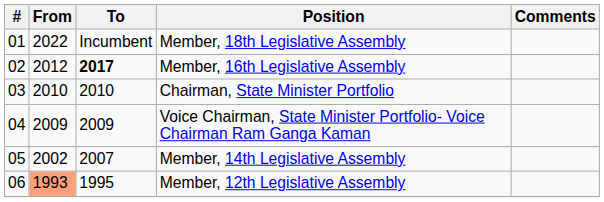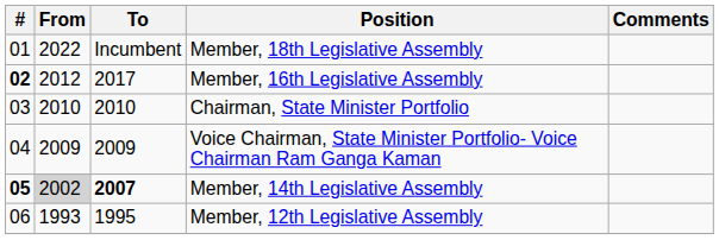Member, 16th Legislative Assembly | #: normal -> bold
Member, 16th Legislative Assembly | To: bold -> normal
Member, 14th Legislative Assembly | #: normal -> bold
Member, 14th Legislative Assembly | From: no background -> lightgrey background
Member, 14th Legislative Assembly | To: normal -> bold
Member, 12th Legislative Assembly | From: lightsalmon background -> no background
